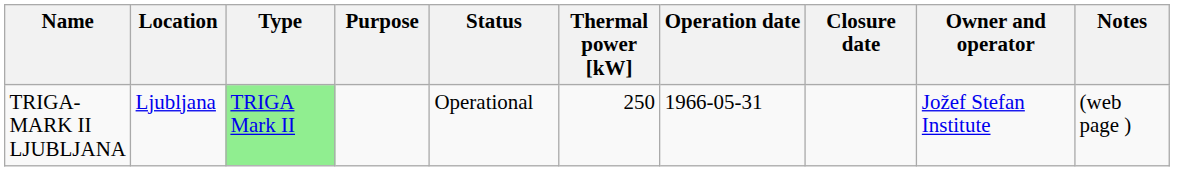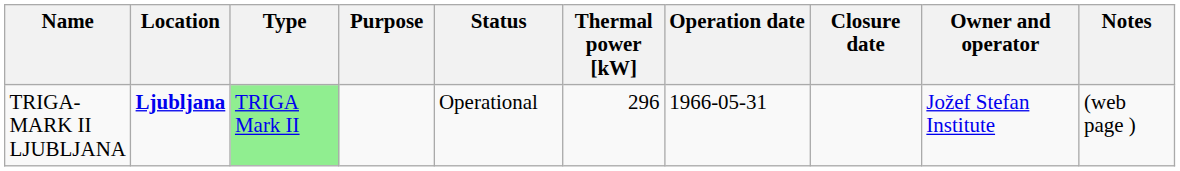TRIGA- MARK II LJUBLJANA | Location: normal -> bold
TRIGA- MARK II LJUBLJANA | Thermal power [kW]: 250 -> 296
